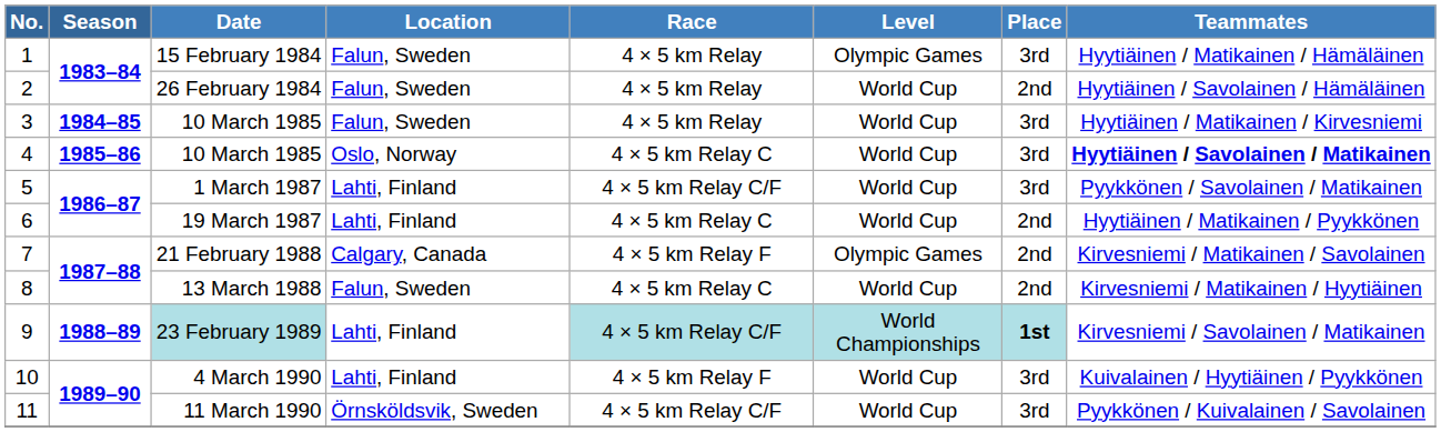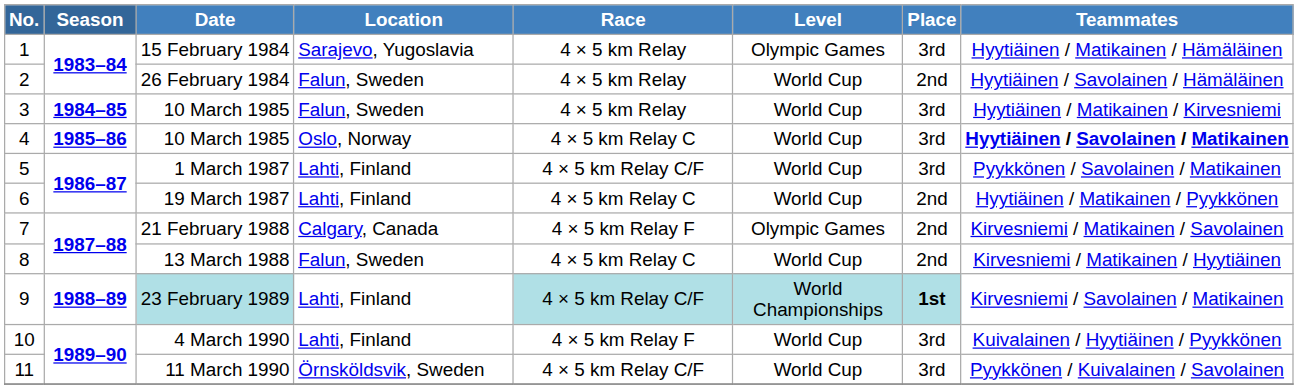15 February 1984 | Location: Falun, Sweden -> Sarajevo, Yugoslavia
